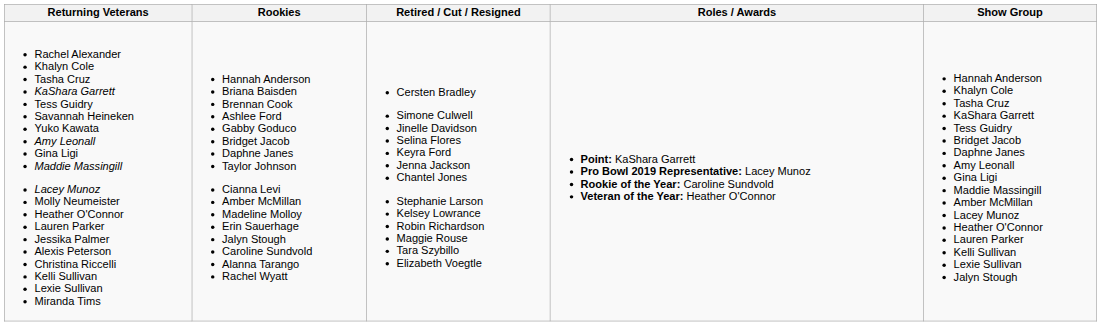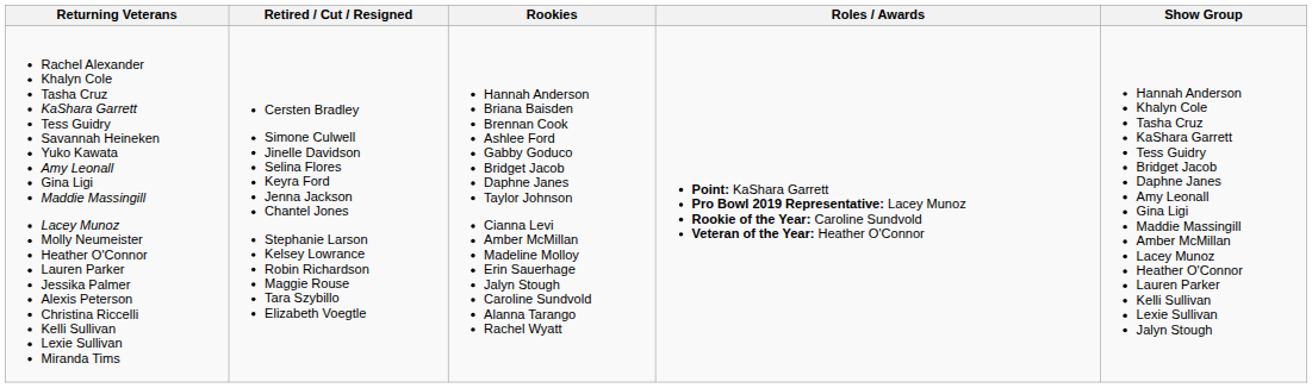columns swapped: Rookies <-> Retired / Cut / Resigned
